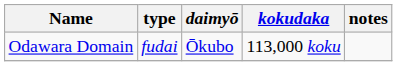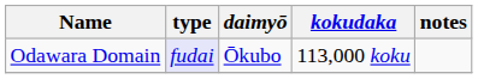Odawara Domain | type: no background -> lavender background
